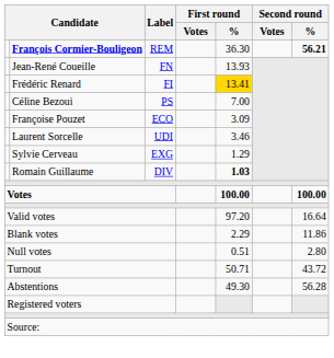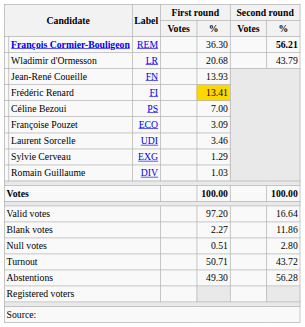+ row: Wladimir d'Ormesson | LR | 20.68 | 43.79
Romain Guillaume | First round / %: bold -> normal
Blank votes | First round / %: 2.29 -> 2.27
